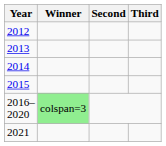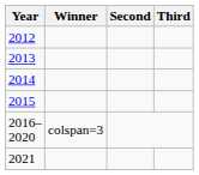2016– 2020 | Winner: lightgreen background -> no background
